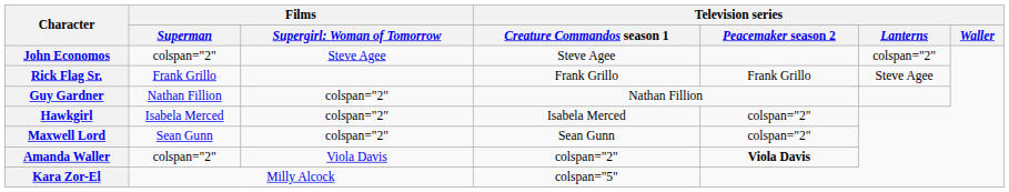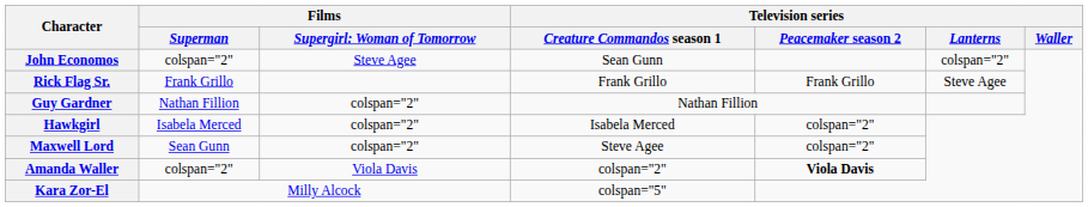John Economos | Television series / Creature Commandos season 1: Steve Agee -> Sean Gunn
Maxwell Lord | Television series / Creature Commandos season 1: Sean Gunn -> Steve Agee
